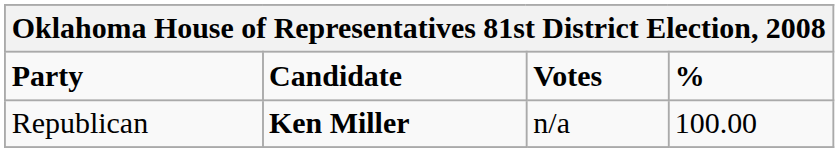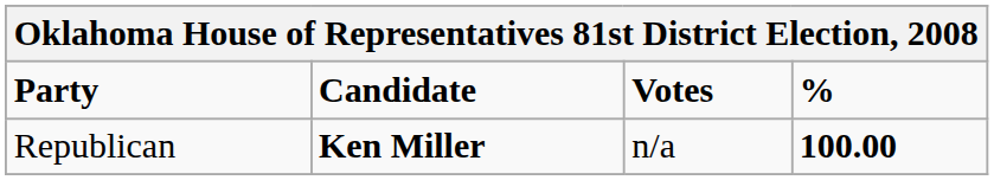Republican | %: normal -> bold
